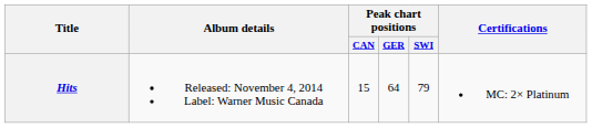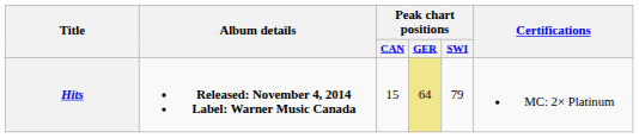Hits | Album details: normal -> bold
Hits | Peak chart positions / GER: no background -> khaki background
